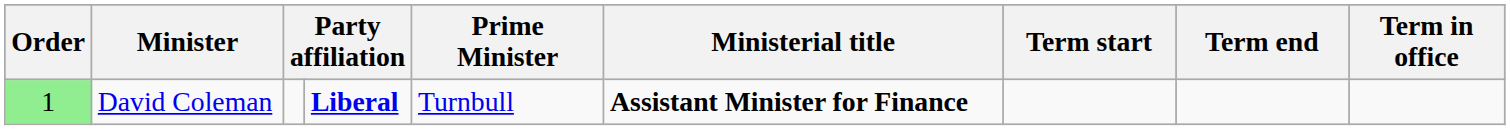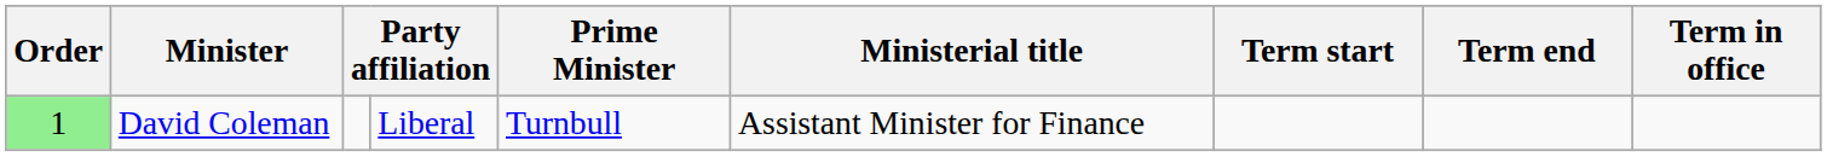David Coleman | column 4: bold -> normal
David Coleman | Ministerial title: bold -> normal
